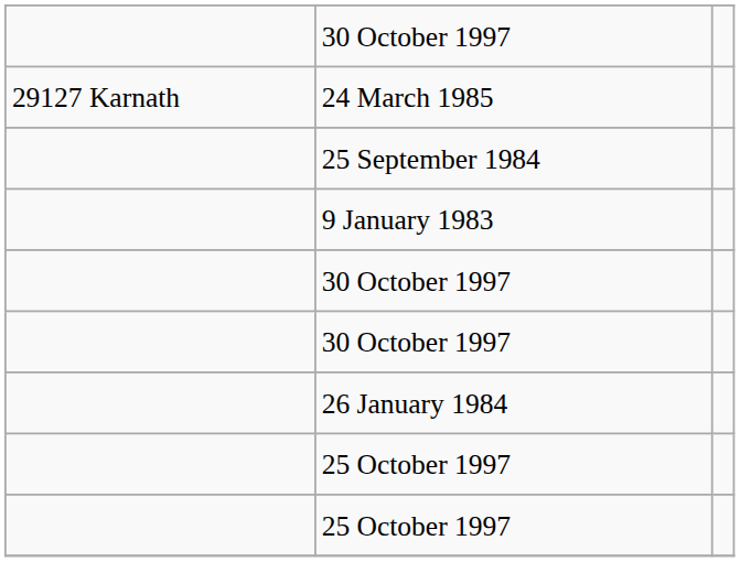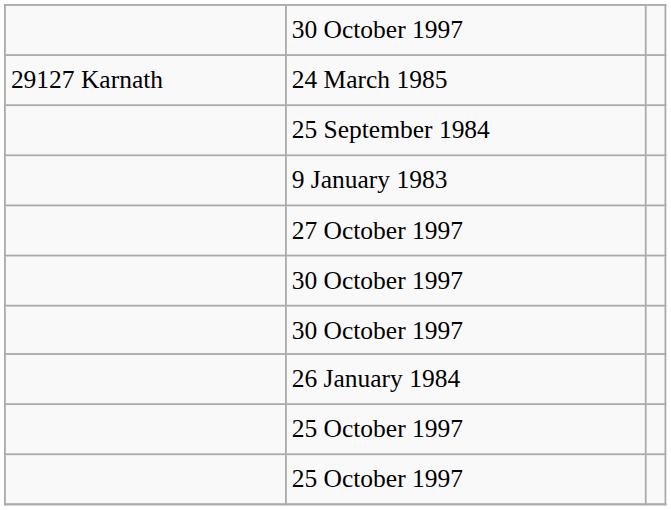+ row: 27 October 1997
